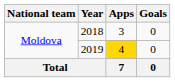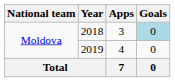2018 | Goals: no background -> lightblue background
2019 | Apps: gold background -> no background
